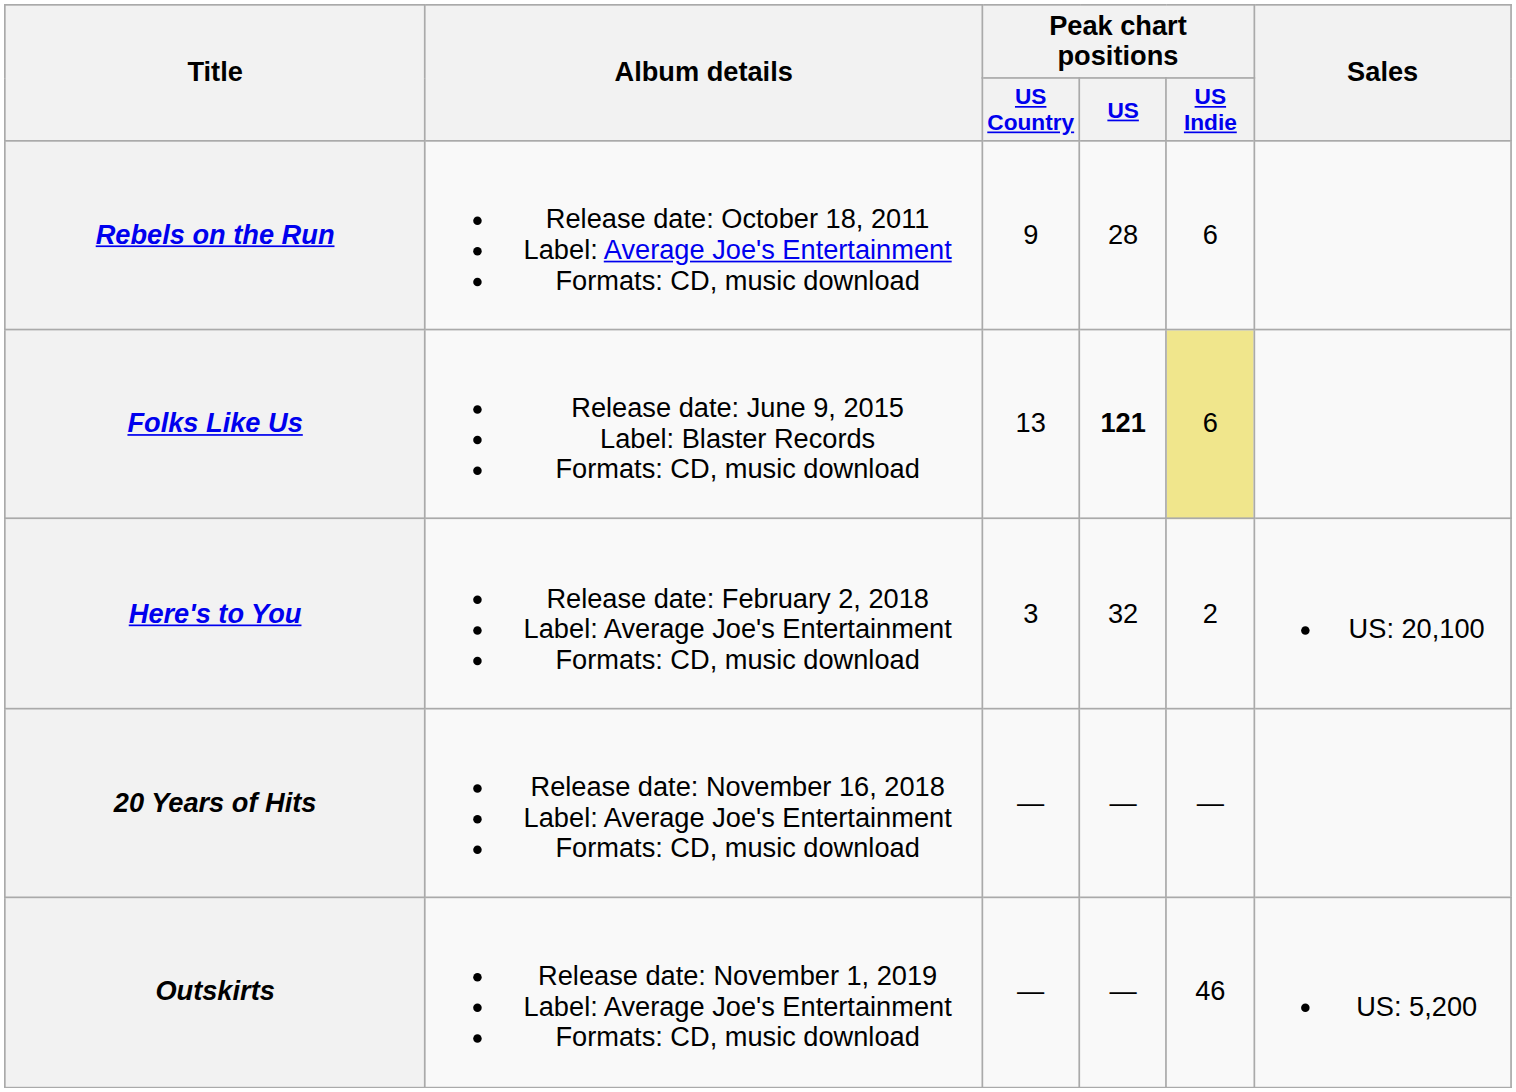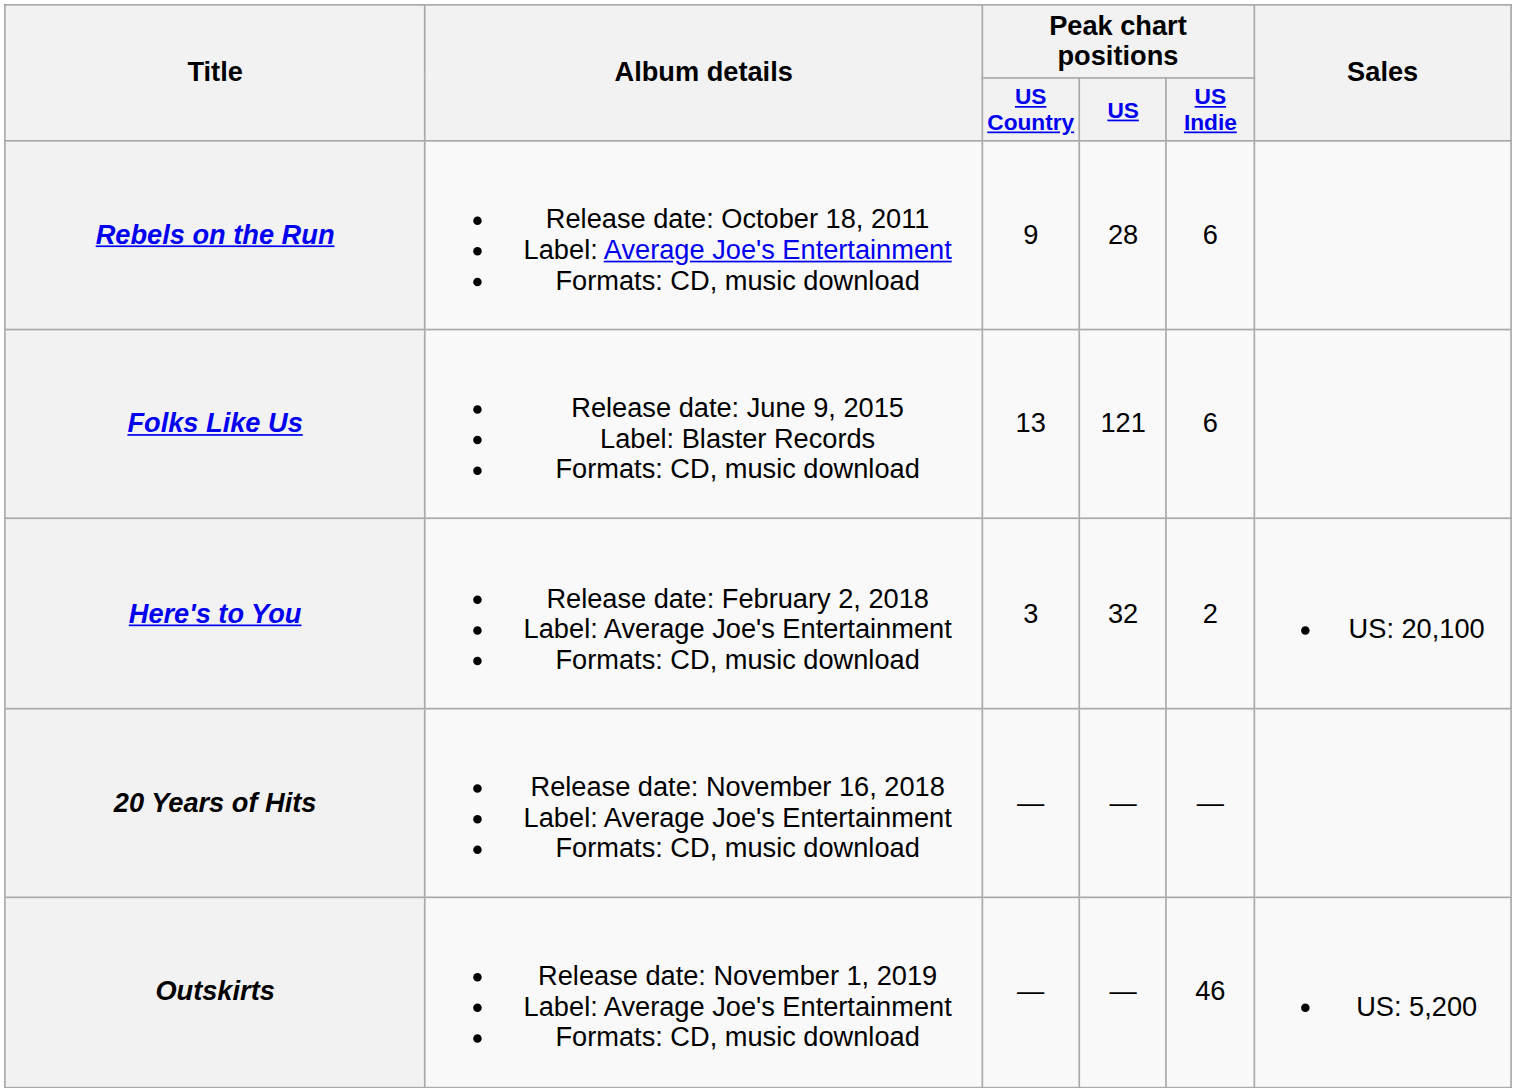Folks Like Us | Peak chart positions / US: bold -> normal
Folks Like Us | Peak chart positions / US Indie: khaki background -> no background
